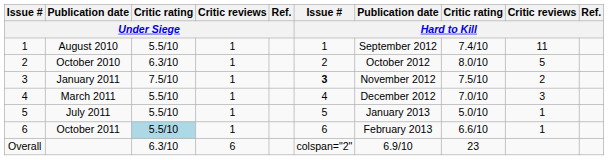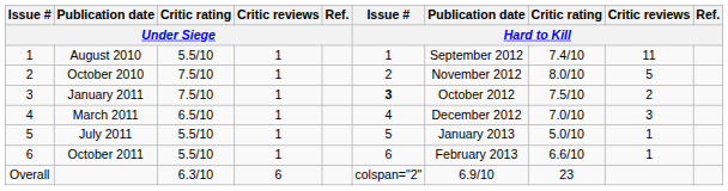October 2010 | Critic rating / Under Siege: 6.3/10 -> 7.5/10
October 2010 | Publication date / Hard to Kill: October 2012 -> November 2012
January 2011 | Publication date / Hard to Kill: November 2012 -> October 2012
March 2011 | Critic rating / Under Siege: 5.5/10 -> 6.5/10
October 2011 | Critic rating / Under Siege: lightblue background -> no background
